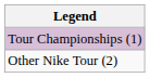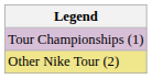row 3 | column 1: no background -> khaki background
